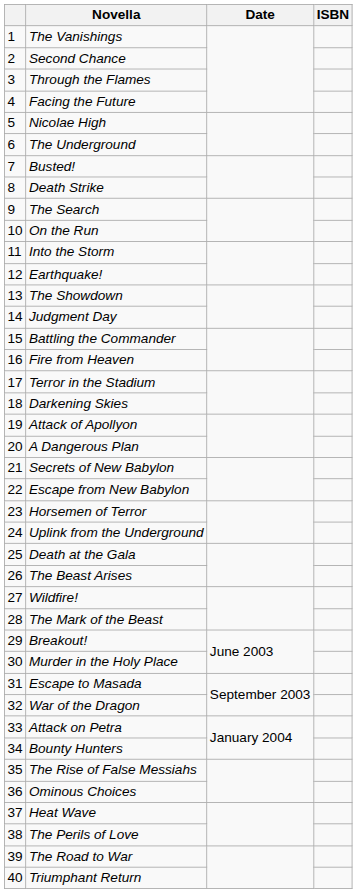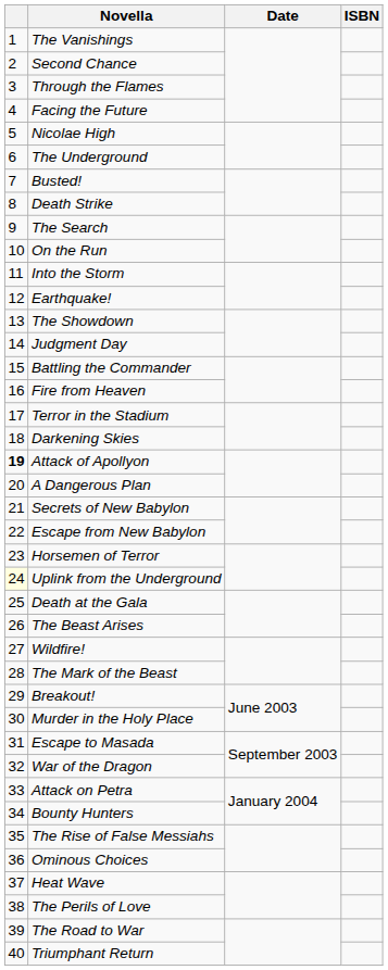Attack of Apollyon | column 1: normal -> bold
Uplink from the Underground | column 1: no background -> lightyellow background
